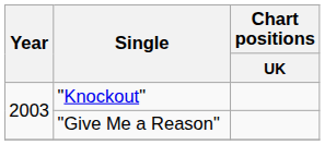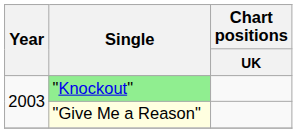"Knockout" | Single: no background -> lightgreen background
"Give Me a Reason" | Single: no background -> lightyellow background
